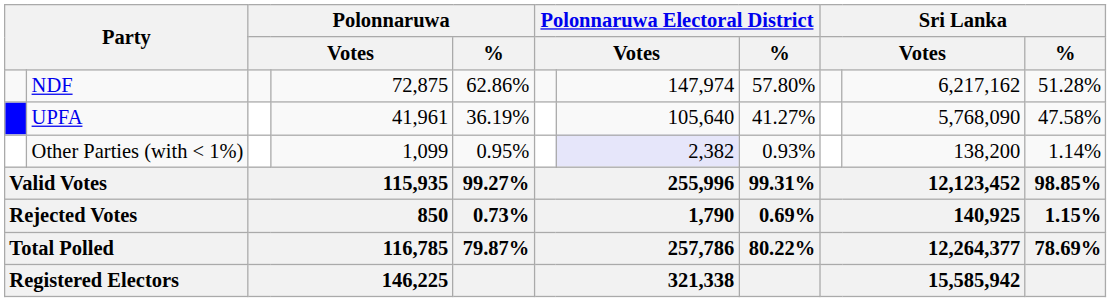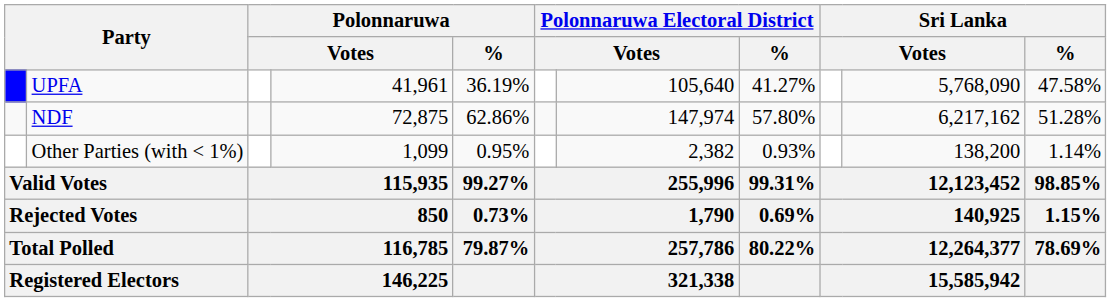rows swapped: NDF <-> UPFA
Other Parties (with < 1%) | column 7: lavender background -> no background
